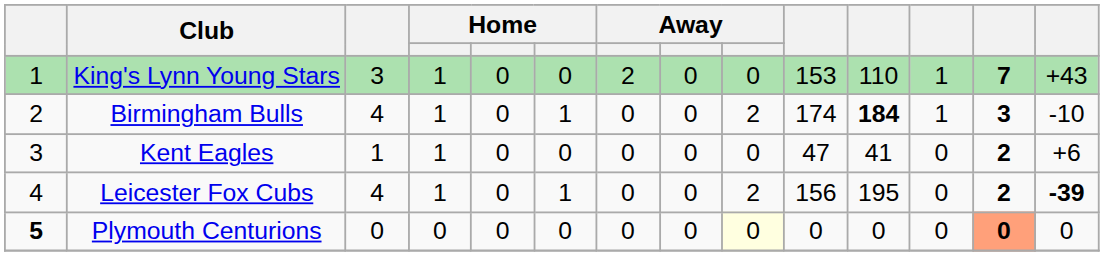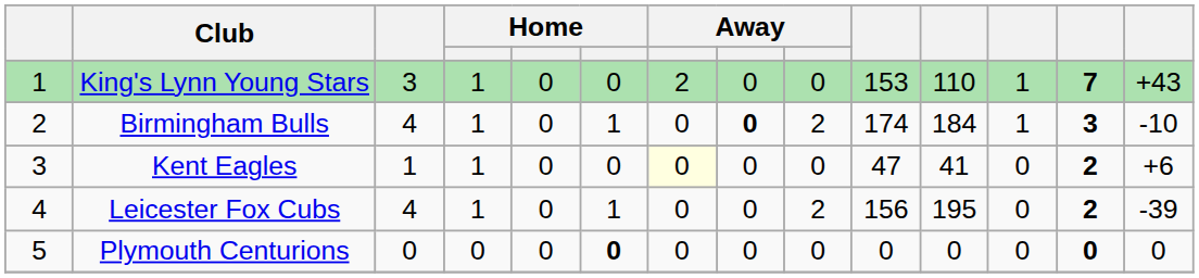Birmingham Bulls | column 8: normal -> bold
Birmingham Bulls | column 11: bold -> normal
Kent Eagles | column 7: no background -> lightyellow background
Leicester Fox Cubs | column 14: bold -> normal
Plymouth Centurions | column 1: bold -> normal
Plymouth Centurions | column 6: normal -> bold
Plymouth Centurions | column 9: lightyellow background -> no background
Plymouth Centurions | column 13: lightsalmon background -> no background
